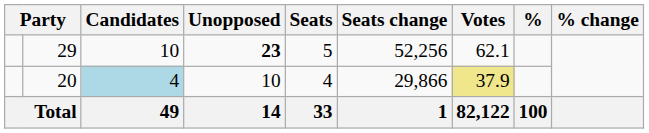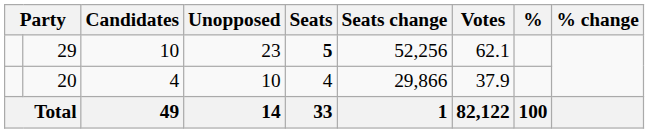29 | Unopposed: bold -> normal
29 | Seats: normal -> bold
20 | Candidates: lightblue background -> no background
20 | Votes: khaki background -> no background
